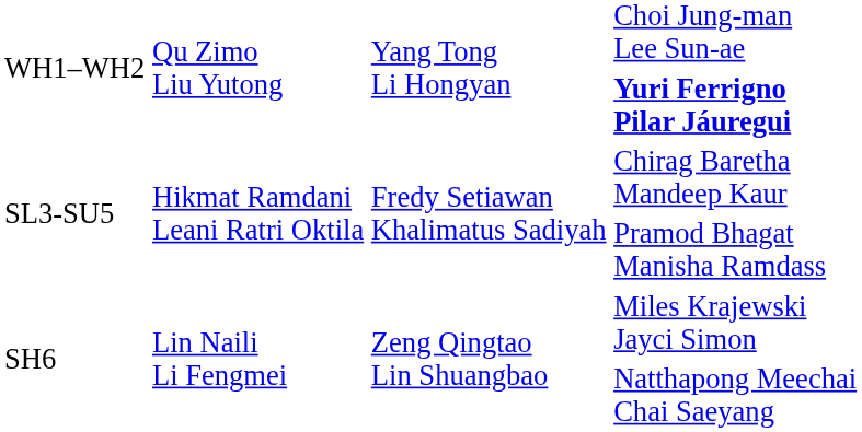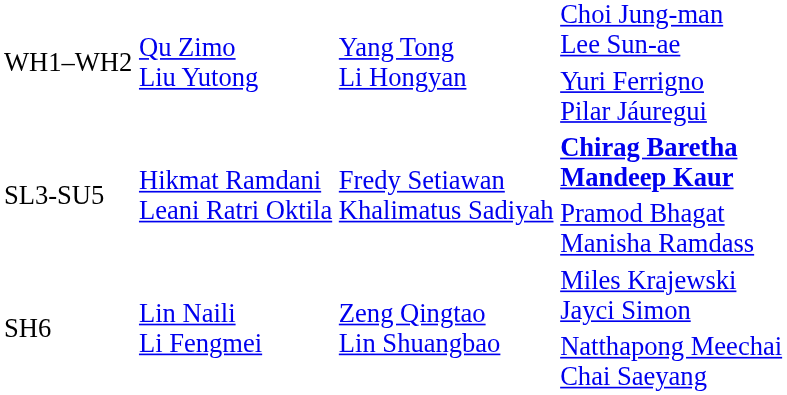Yuri Ferrigno Pilar Jáuregui | column 4: bold -> normal
Chirag Baretha Mandeep Kaur | column 4: normal -> bold
